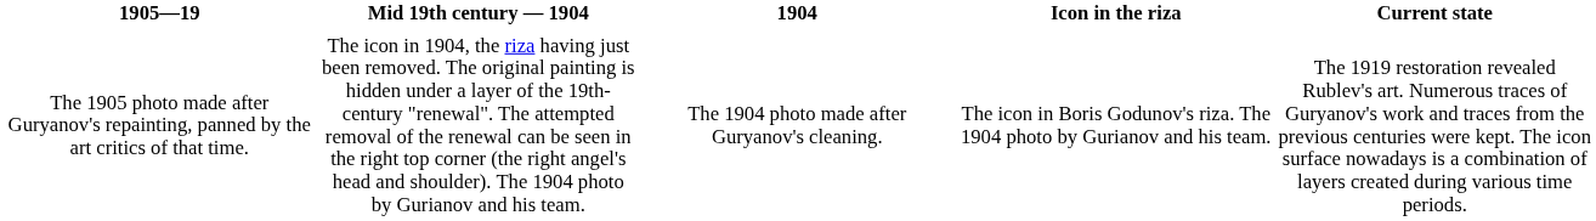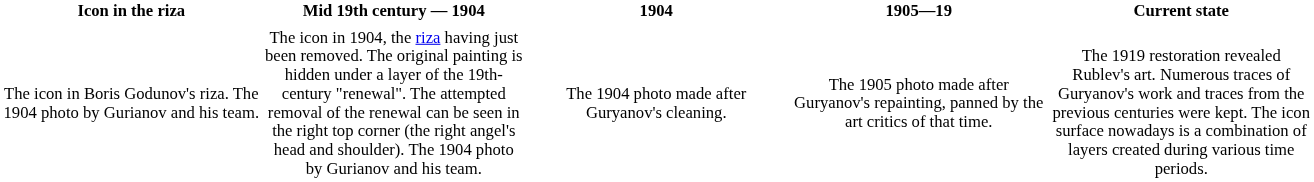columns swapped: Icon in the riza <-> 1905—19
